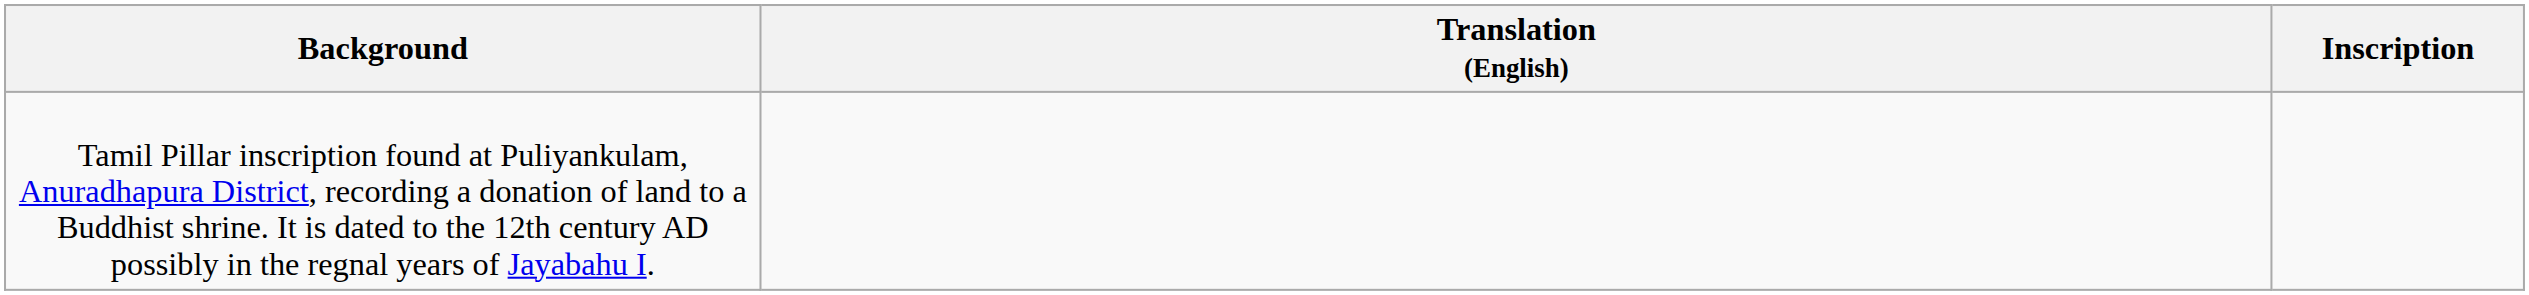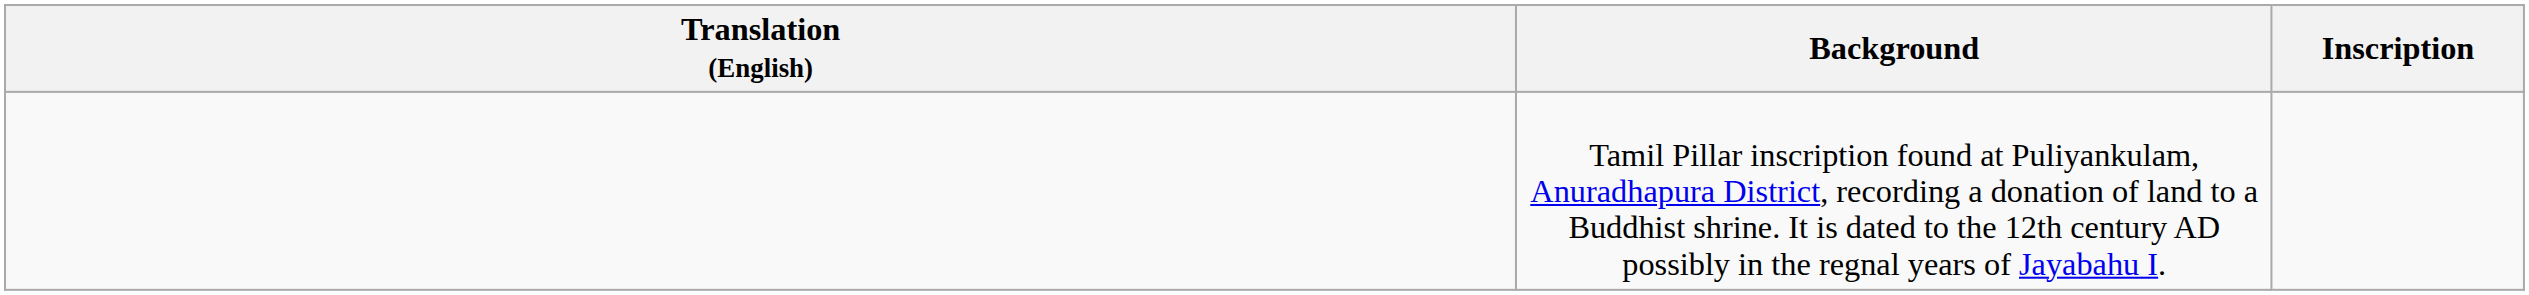columns swapped: Background <-> Translation (English)
